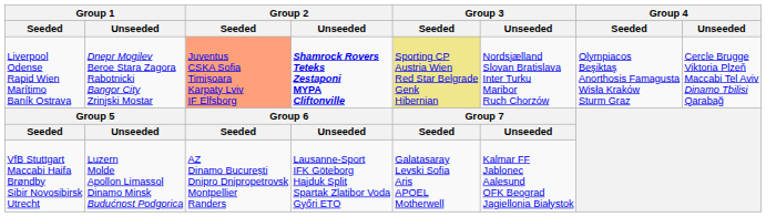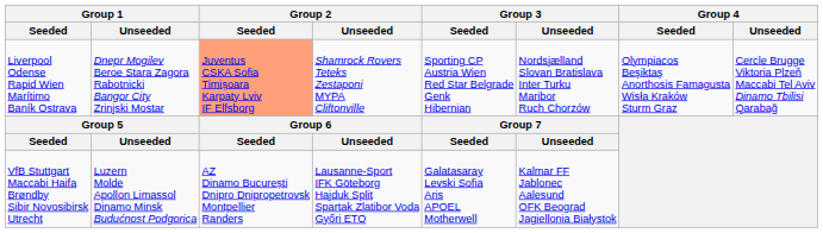Liverpool Odense Rapid Wien Marítimo Baník Ostrava | Group 2 / Unseeded: bold -> normal
Liverpool Odense Rapid Wien Marítimo Baník Ostrava | Group 3 / Seeded: khaki background -> no background
